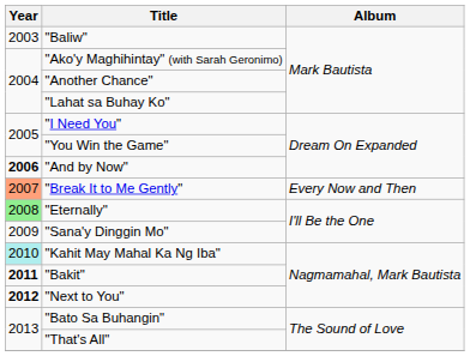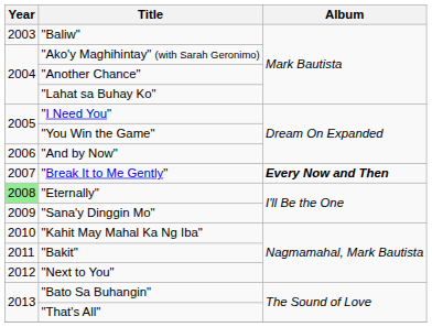"And by Now" | Year: bold -> normal
"Break It to Me Gently" | Year: lightsalmon background -> no background
"Break It to Me Gently" | Album: normal -> bold
"Kahit May Mahal Ka Ng Iba" | Year: paleturquoise background -> no background
"Bakit" | Year: bold -> normal
"Next to You" | Year: bold -> normal
